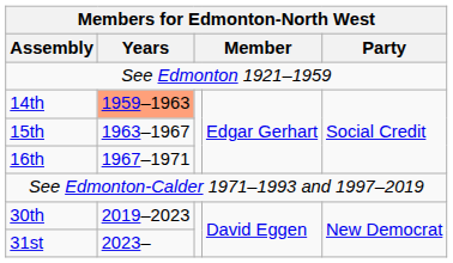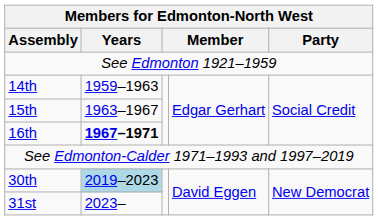14th | Years: lightsalmon background -> no background
16th | Years: normal -> bold
30th | Years: no background -> lightblue background
